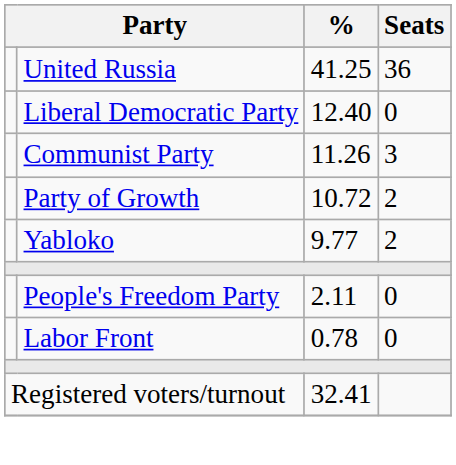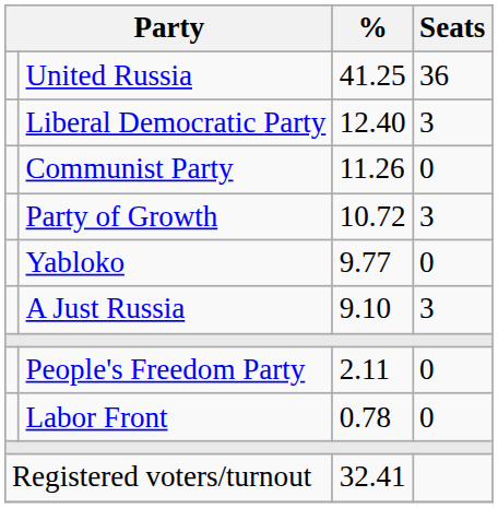Liberal Democratic Party | Seats: 0 -> 3
Communist Party | Seats: 3 -> 0
Party of Growth | Seats: 2 -> 3
Yabloko | Seats: 2 -> 0
+ row: A Just Russia | 9.10 | 3
